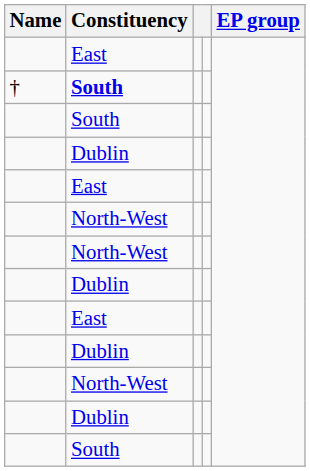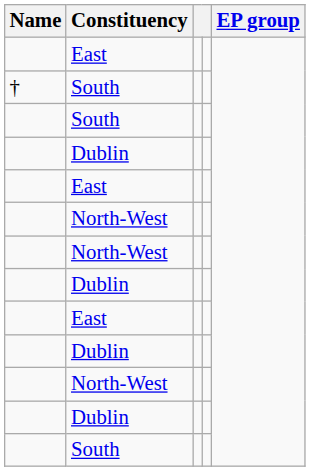† / South | Constituency: bold -> normal
